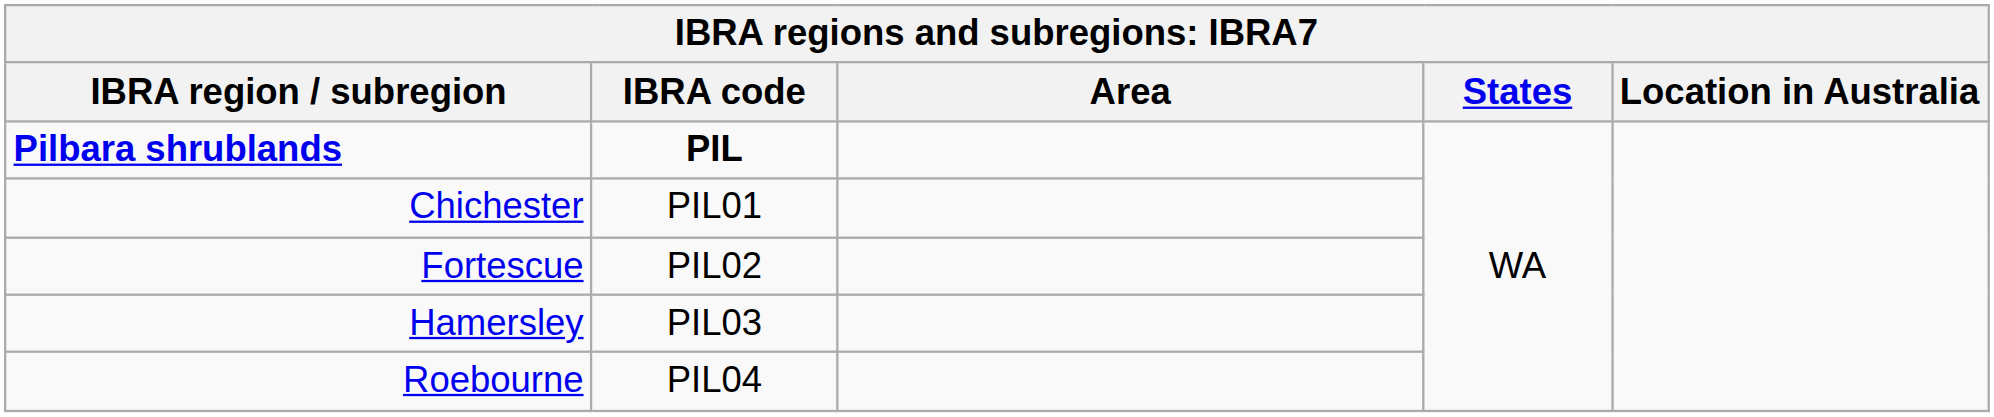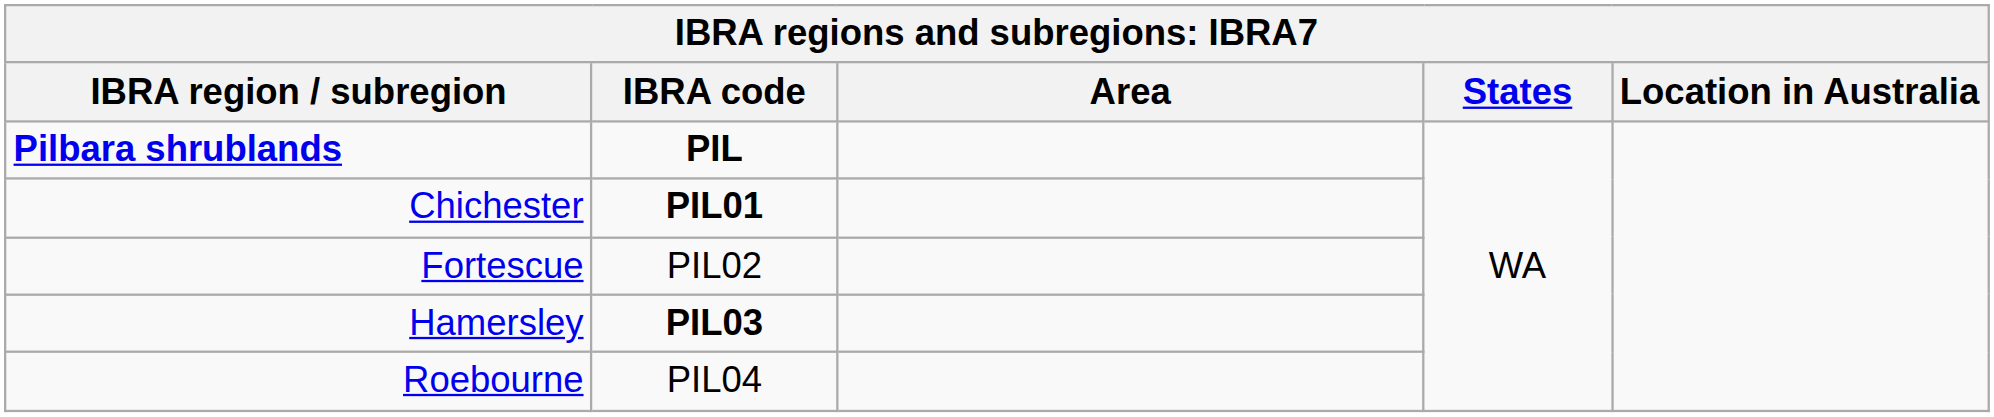Chichester | column 2: normal -> bold
Hamersley | column 2: normal -> bold
